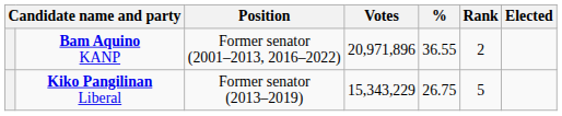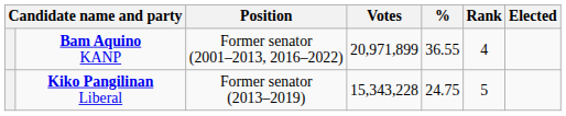Bam Aquino KANP | Votes: 20,971,896 -> 20,971,899
Bam Aquino KANP | Rank: 2 -> 4
Kiko Pangilinan Liberal | Votes: 15,343,229 -> 15,343,228
Kiko Pangilinan Liberal | %: 26.75 -> 24.75
